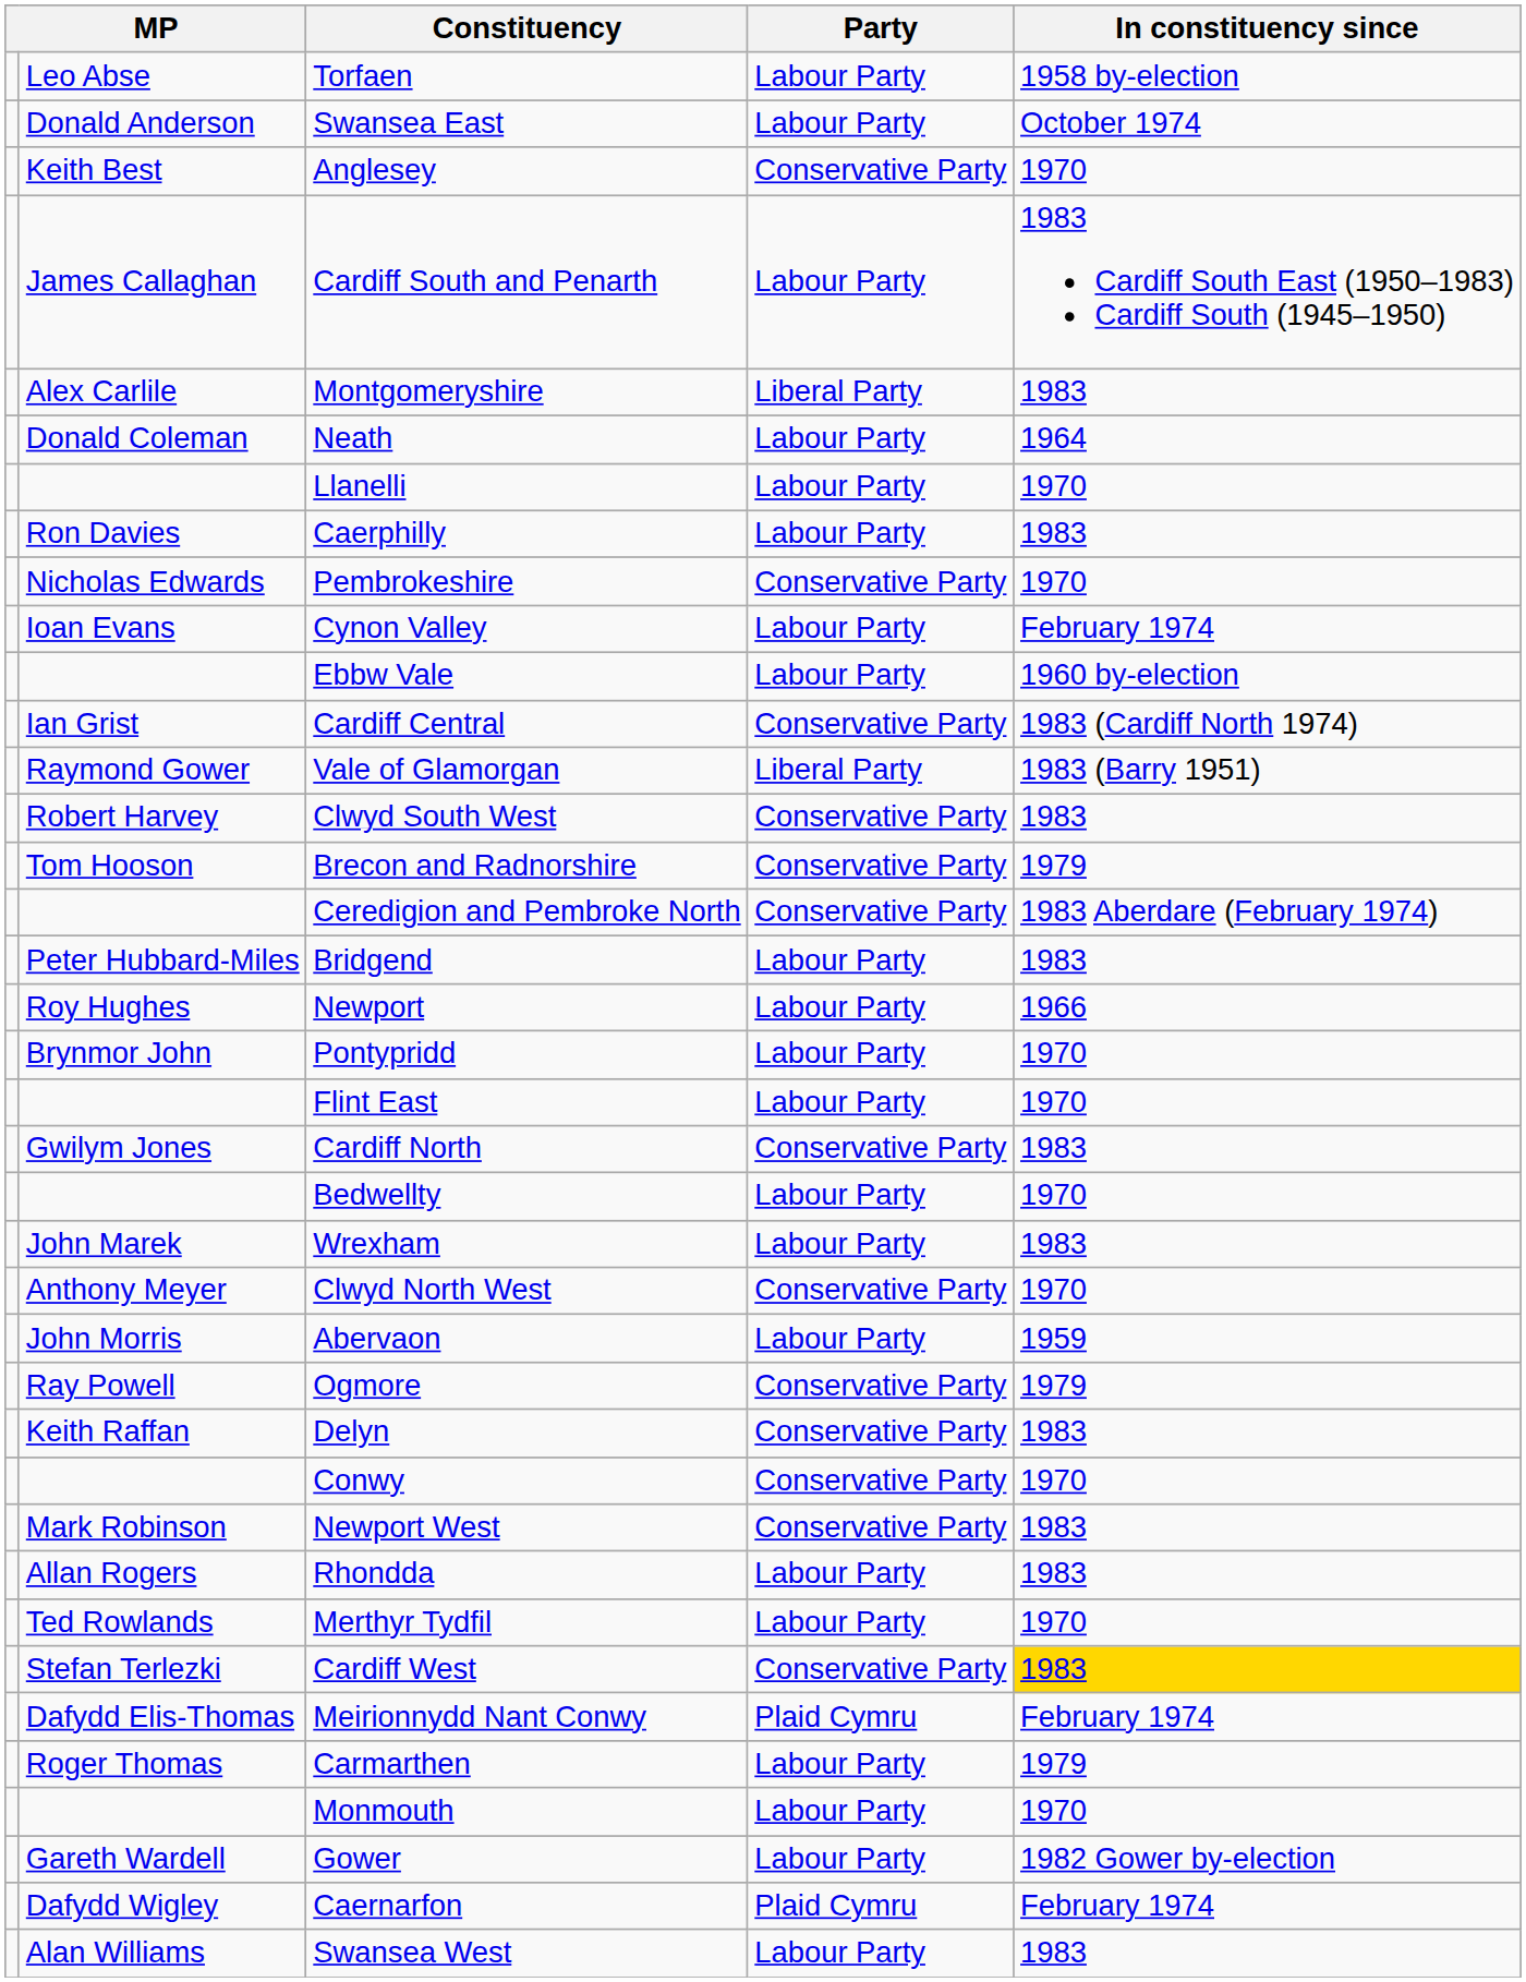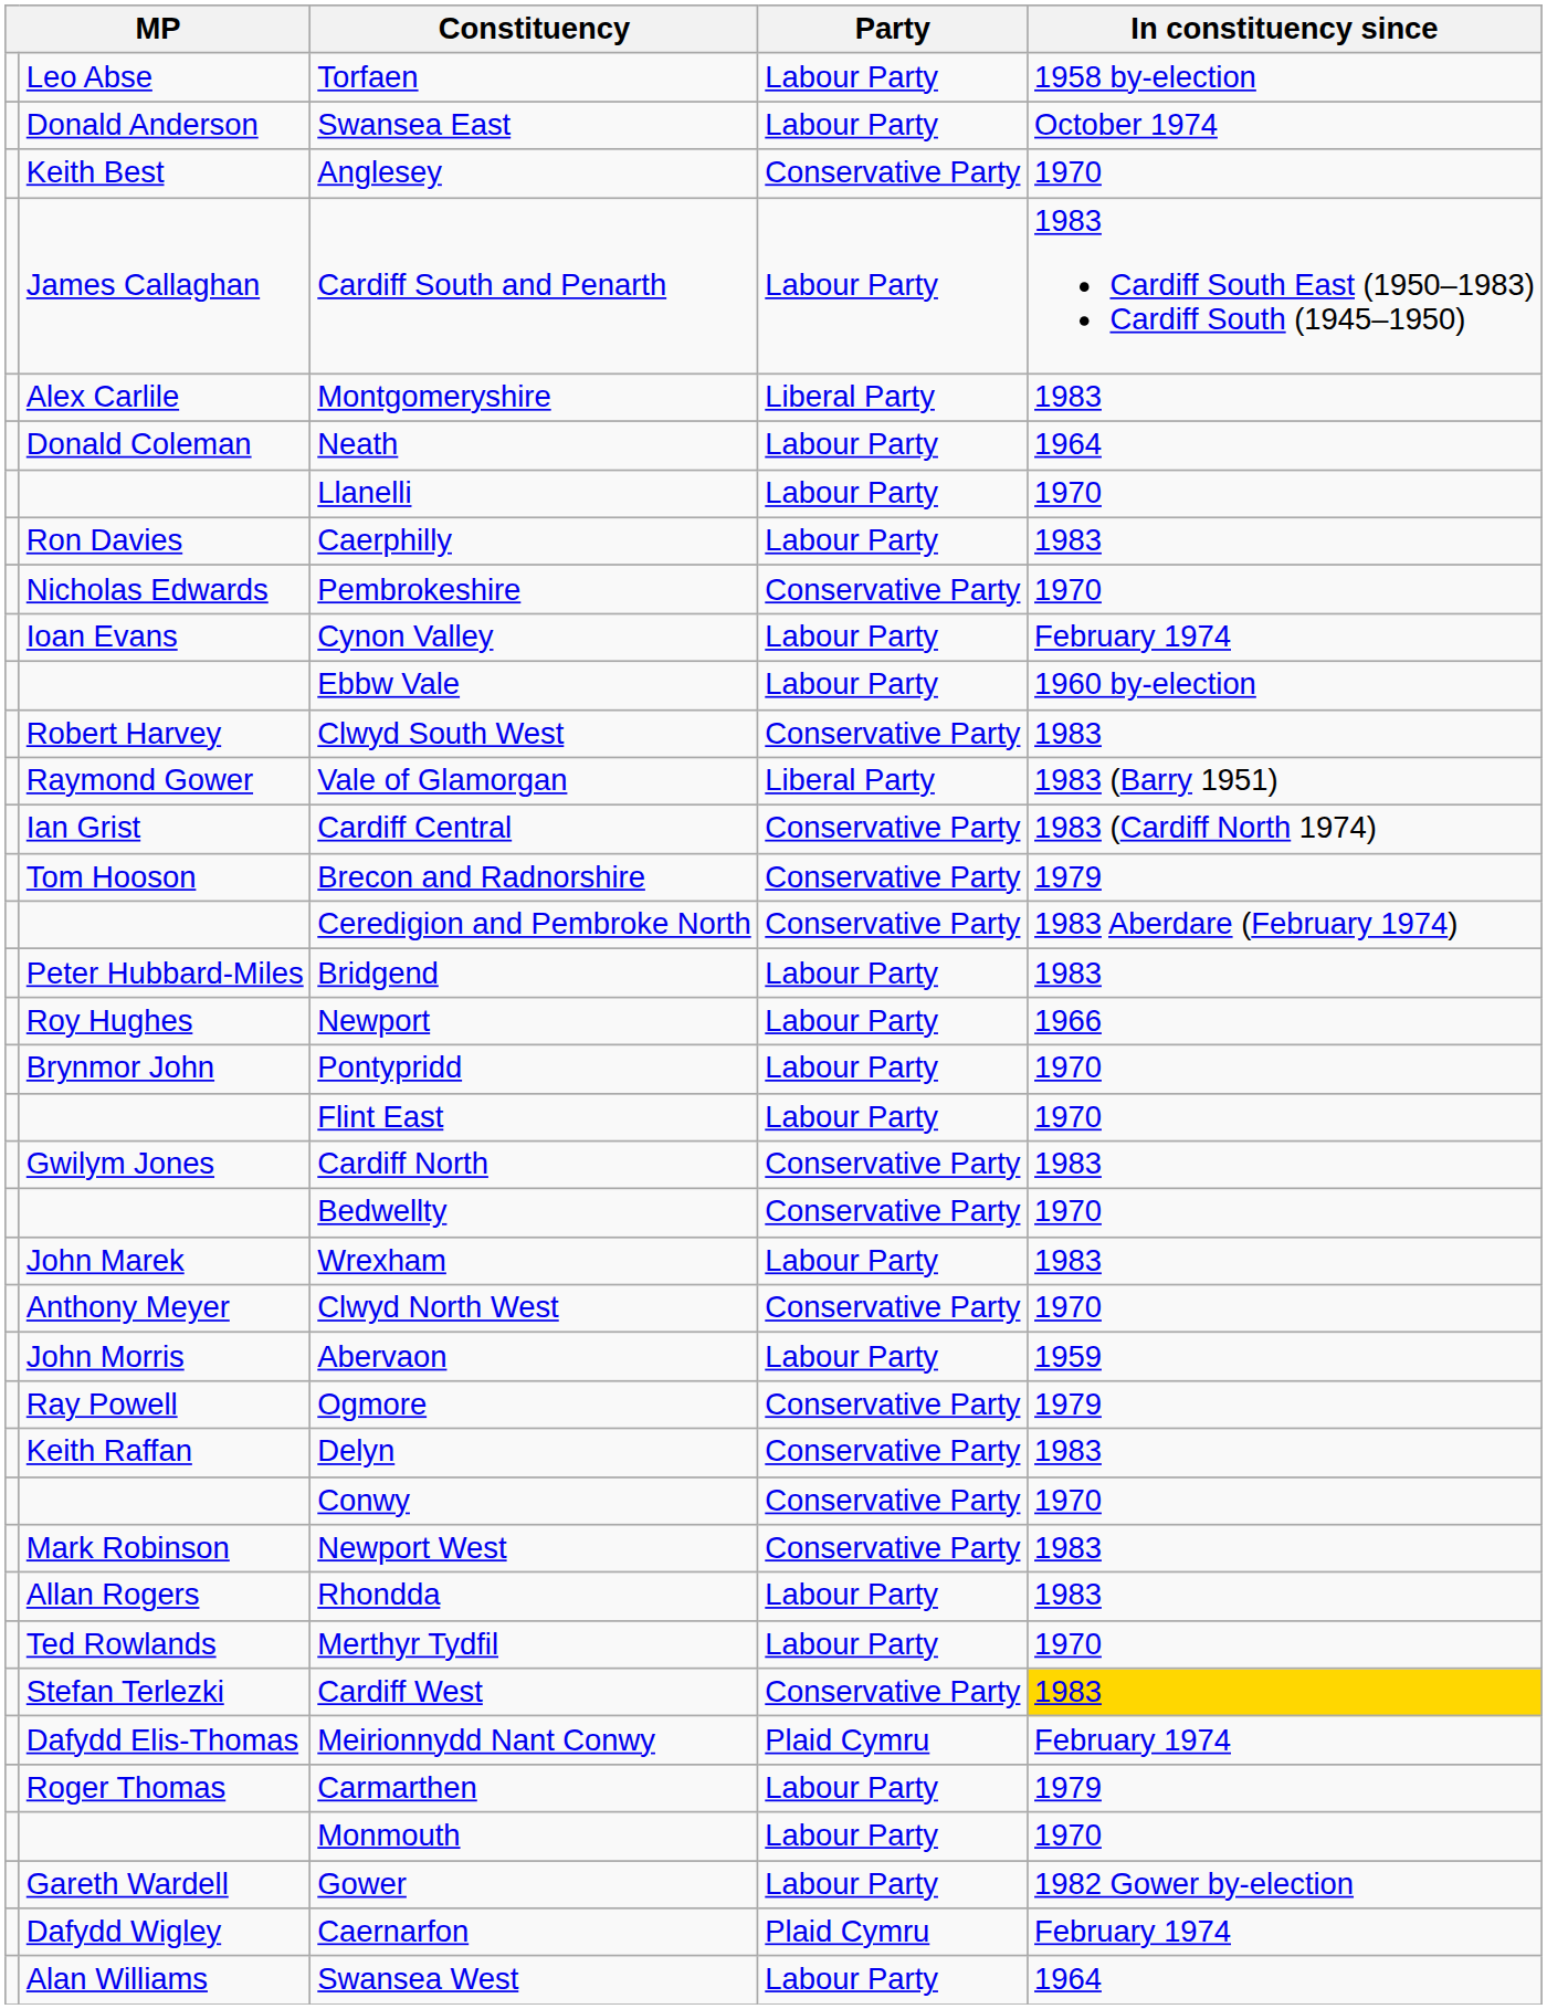rows swapped: Cardiff Central <-> Clwyd South West
Bedwellty | Party: Labour Party -> Conservative Party
Swansea West | In constituency since: 1983 -> 1964
